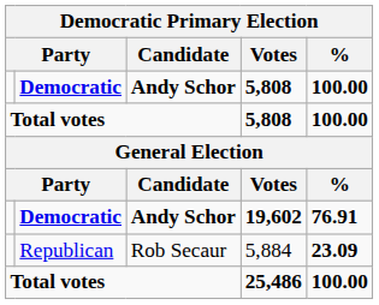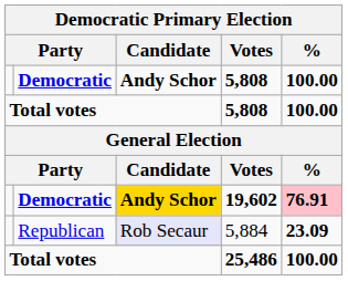19,602 | Candidate: no background -> gold background
19,602 | %: no background -> pink background
5,884 | Candidate: no background -> lavender background
